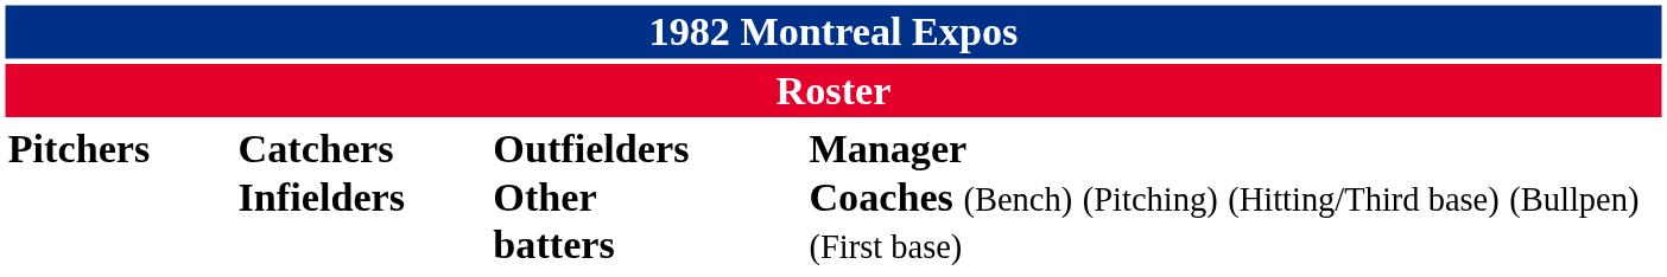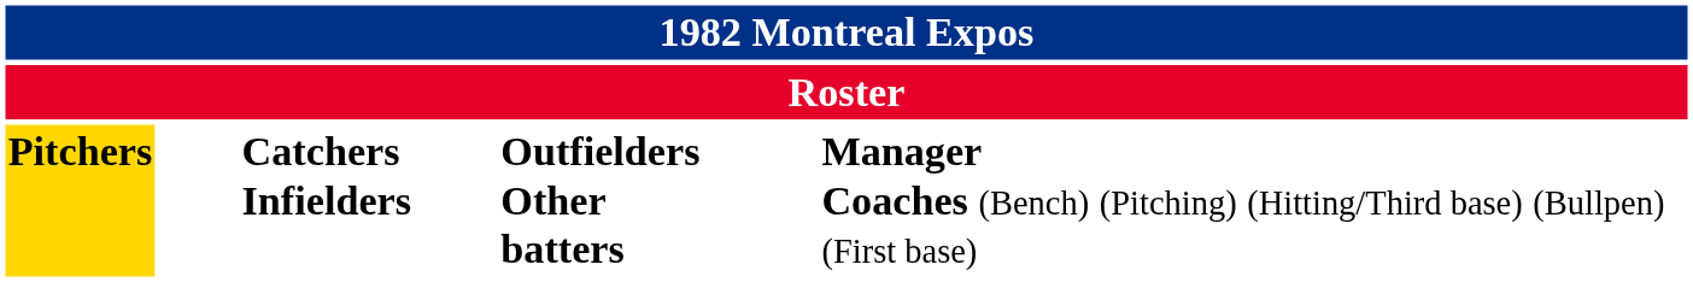Pitchers | column 1: no background -> gold background
